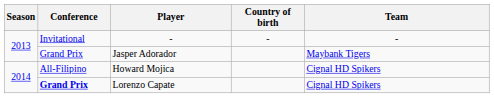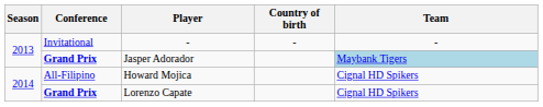Jasper Adorador | Conference: normal -> bold
Jasper Adorador | Team: no background -> lightblue background
